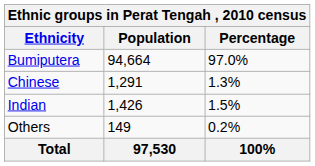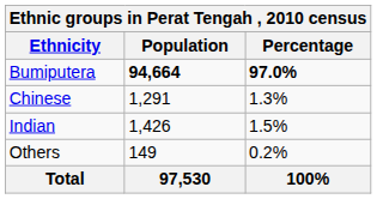Bumiputera | Population: normal -> bold
Bumiputera | Percentage: normal -> bold
